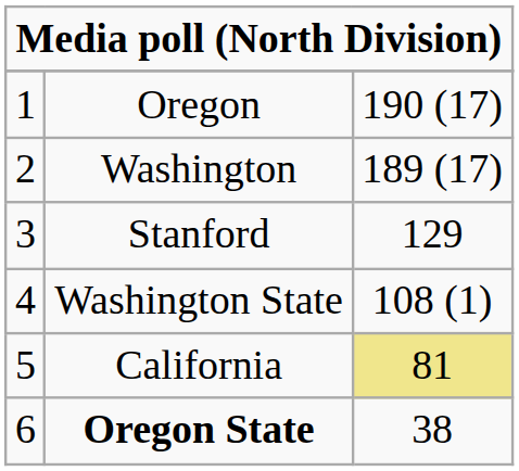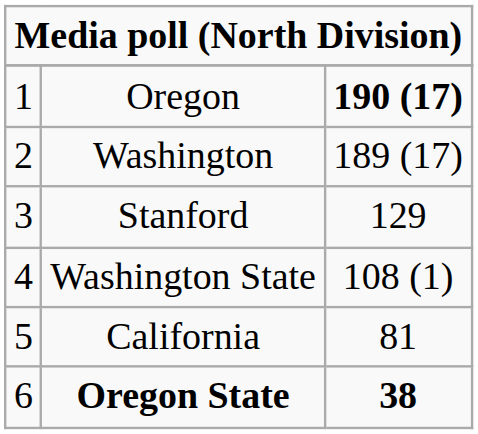Oregon | column 3: normal -> bold
California | column 3: khaki background -> no background
Oregon State | column 3: normal -> bold
